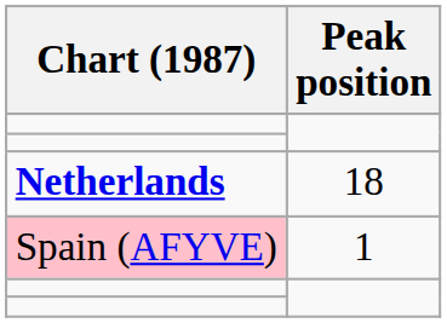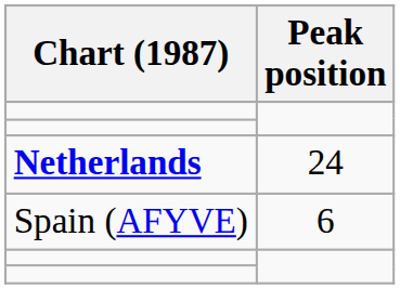row 4 | Peak position: 18 -> 24
row 5 | Chart (1987): pink background -> no background
row 5 | Peak position: 1 -> 6
